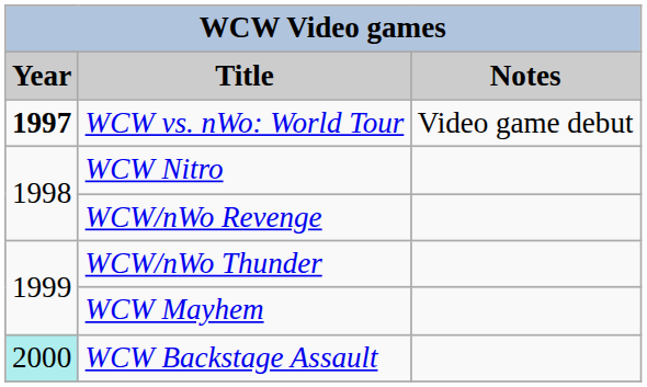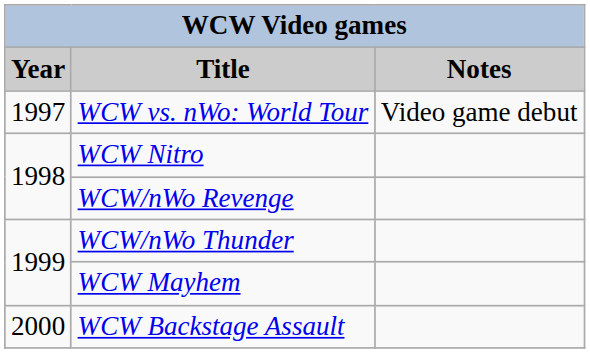WCW vs. nWo: World Tour | Year: bold -> normal
WCW Backstage Assault | Year: paleturquoise background -> no background
